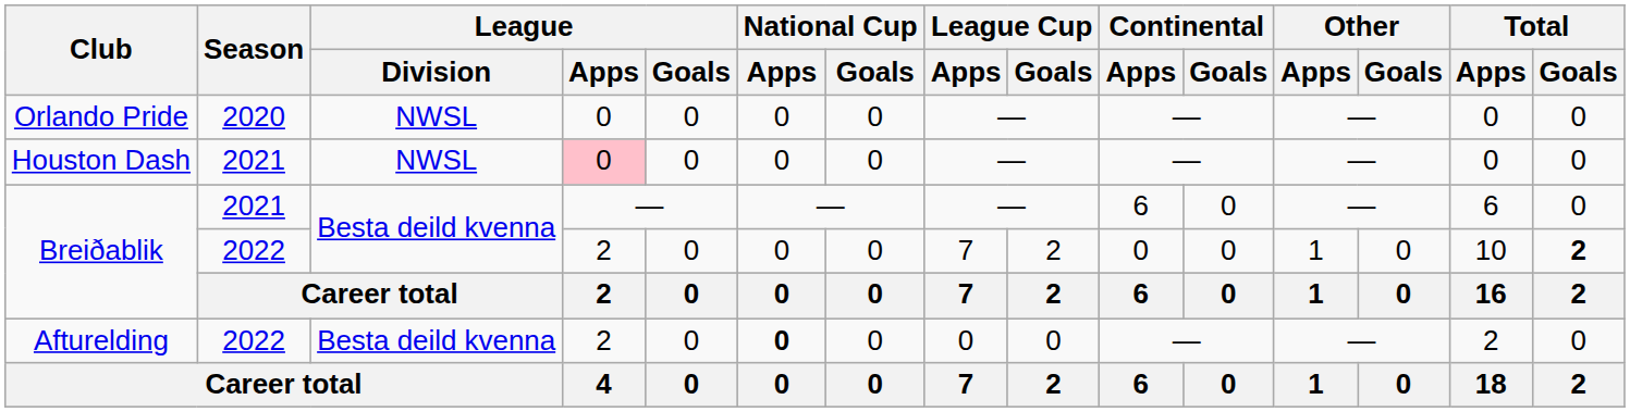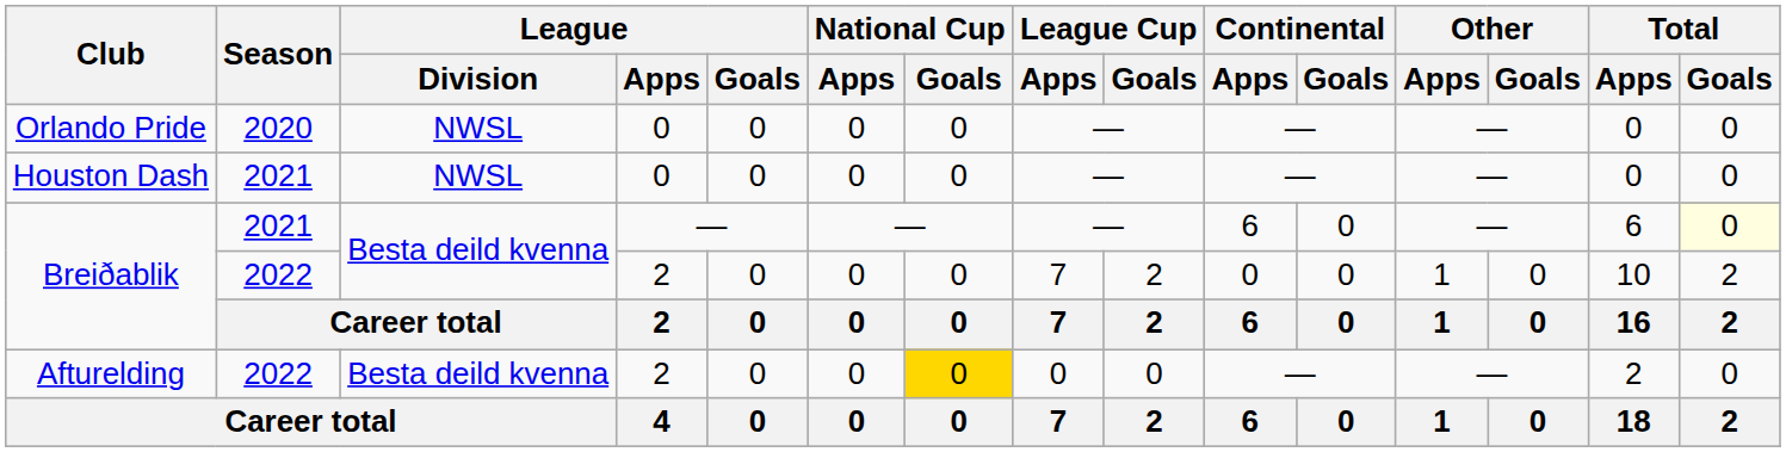Houston Dash | League / Apps: pink background -> no background
Breiðablik / 2021 | Total / Goals: no background -> lightyellow background
Breiðablik / 2022 | Total / Goals: bold -> normal
Afturelding | National Cup / Apps: bold -> normal
Afturelding | National Cup / Goals: no background -> gold background
